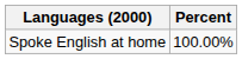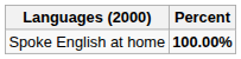Spoke English at home | Percent: normal -> bold
